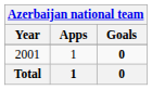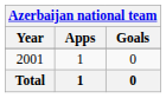2001 | Goals: bold -> normal
